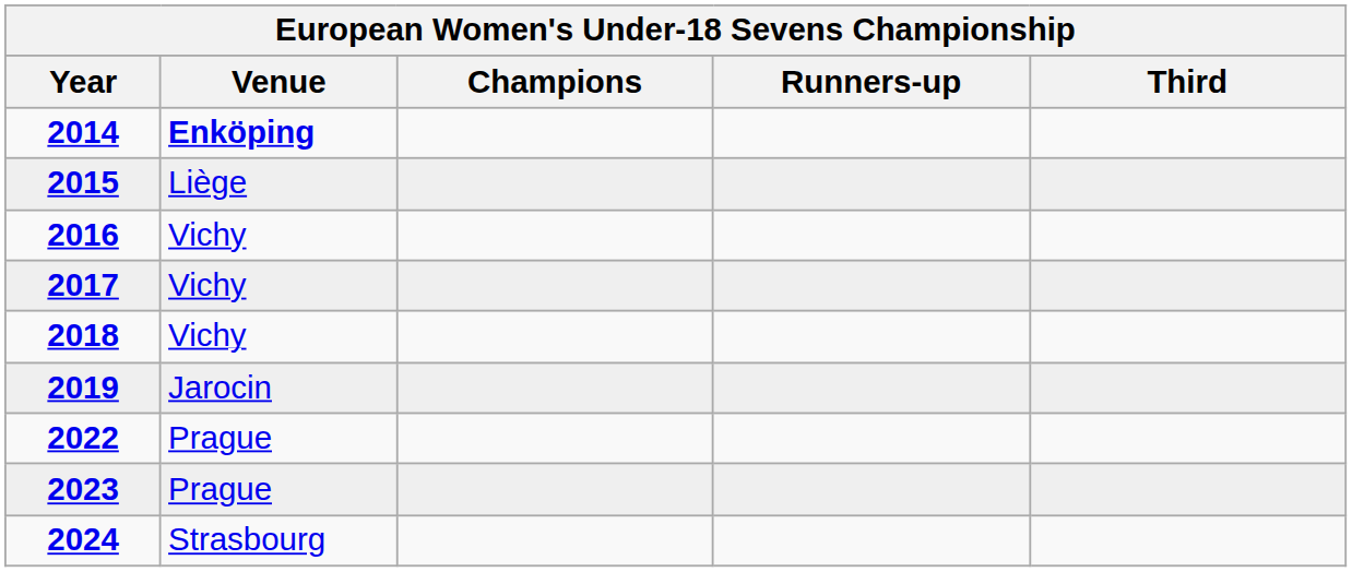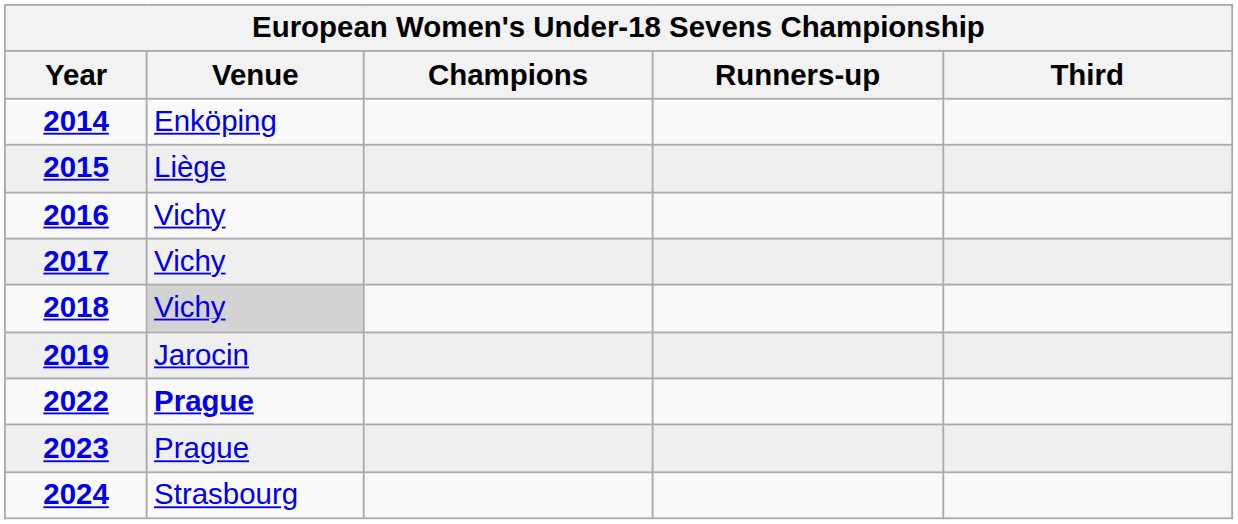2014 | Venue: bold -> normal
2018 | Venue: no background -> lightgrey background
2022 | Venue: normal -> bold
